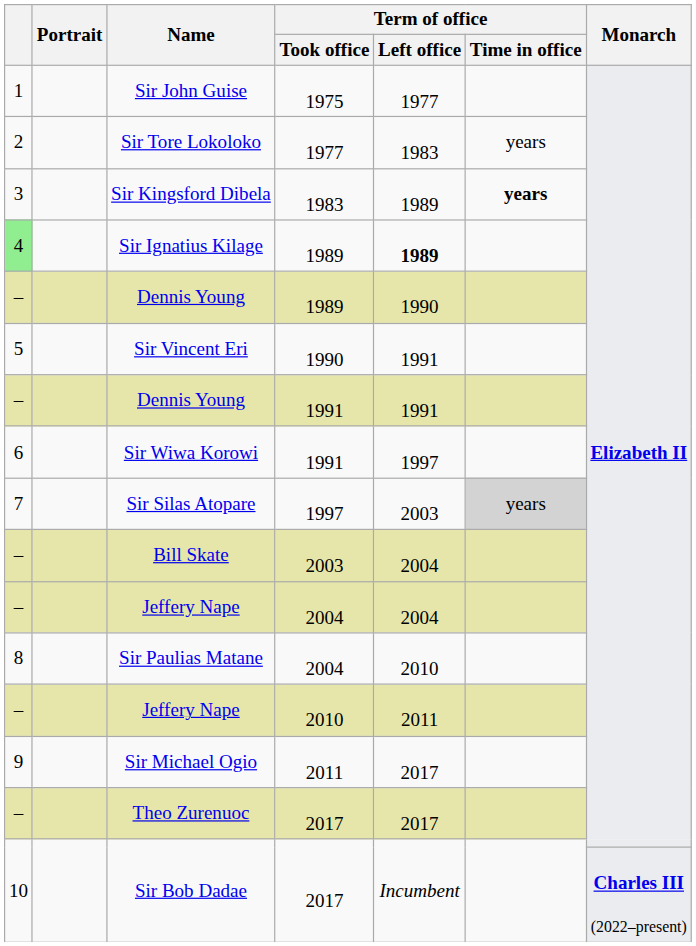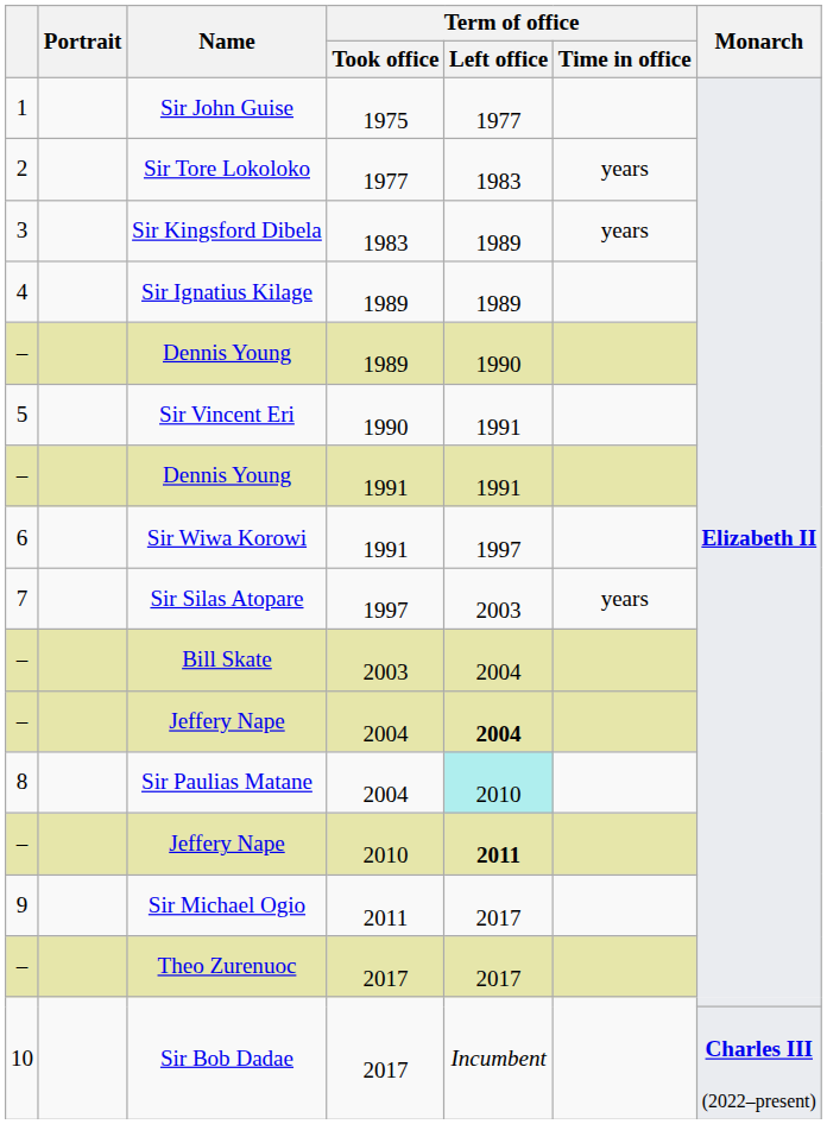Sir Kingsford Dibela | Term of office / Time in office: bold -> normal
Sir Ignatius Kilage | column 1: lightgreen background -> no background
Sir Ignatius Kilage | Term of office / Left office: bold -> normal
Sir Silas Atopare | Term of office / Time in office: lightgrey background -> no background
Jeffery Nape / 2004 | Term of office / Left office: normal -> bold
Sir Paulias Matane | Term of office / Left office: no background -> paleturquoise background
Jeffery Nape / 2010 | Term of office / Left office: normal -> bold
